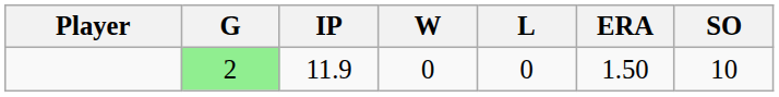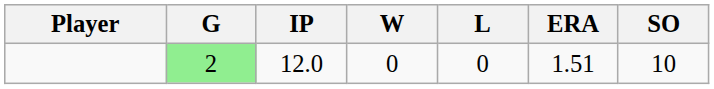row 2 | IP: 11.9 -> 12.0
row 2 | ERA: 1.50 -> 1.51
